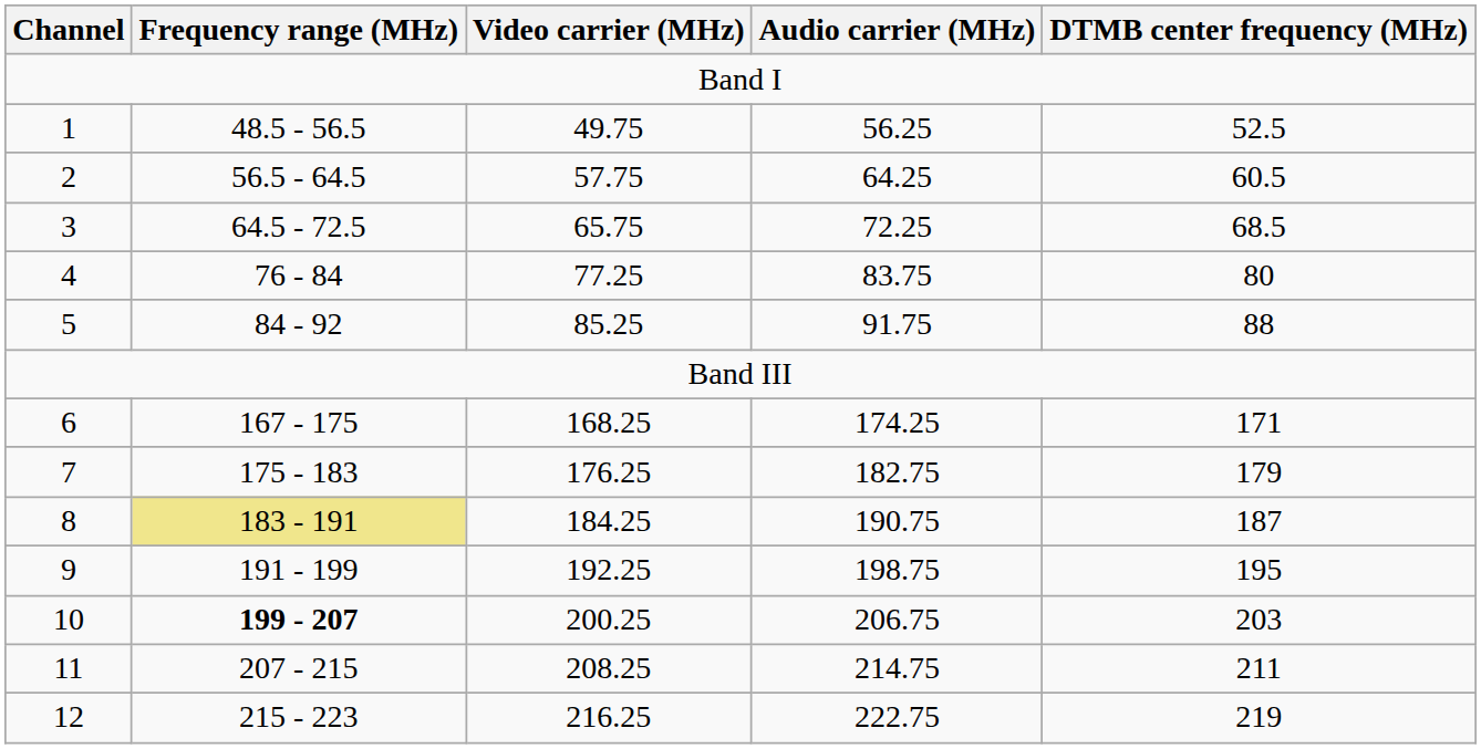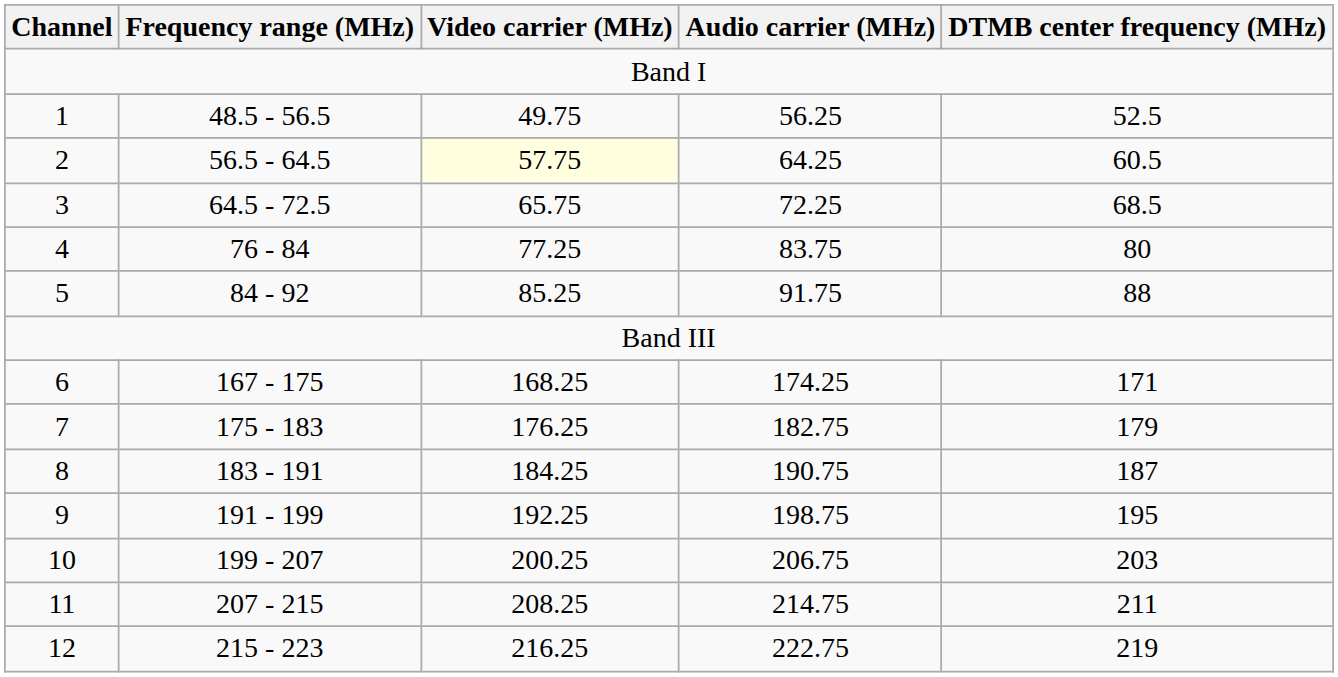2 | Video carrier (MHz): no background -> lightyellow background
8 | Frequency range (MHz): khaki background -> no background
10 | Frequency range (MHz): bold -> normal
